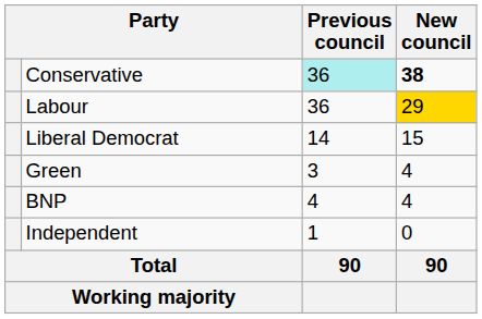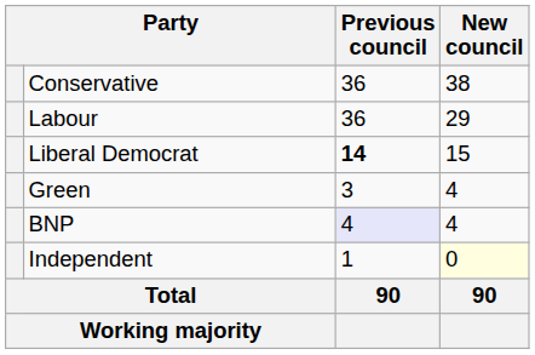Conservative | Previous council: paleturquoise background -> no background
Conservative | New council: bold -> normal
Labour | New council: gold background -> no background
Liberal Democrat | Previous council: normal -> bold
BNP | Previous council: no background -> lavender background
Independent | New council: no background -> lightyellow background
